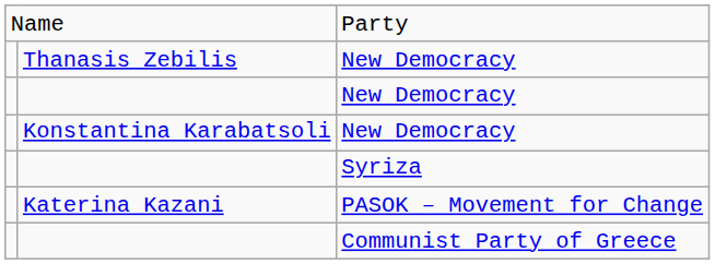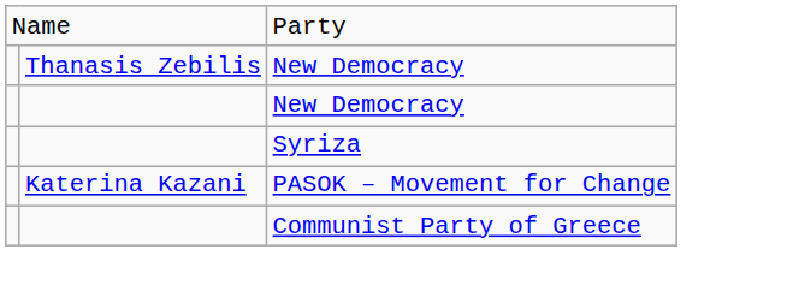- row: Konstantina Karabatsoli | New Democracy
